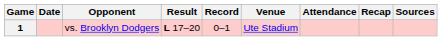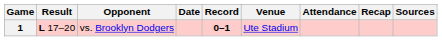columns swapped: Date <-> Result
1 | Record: normal -> bold
